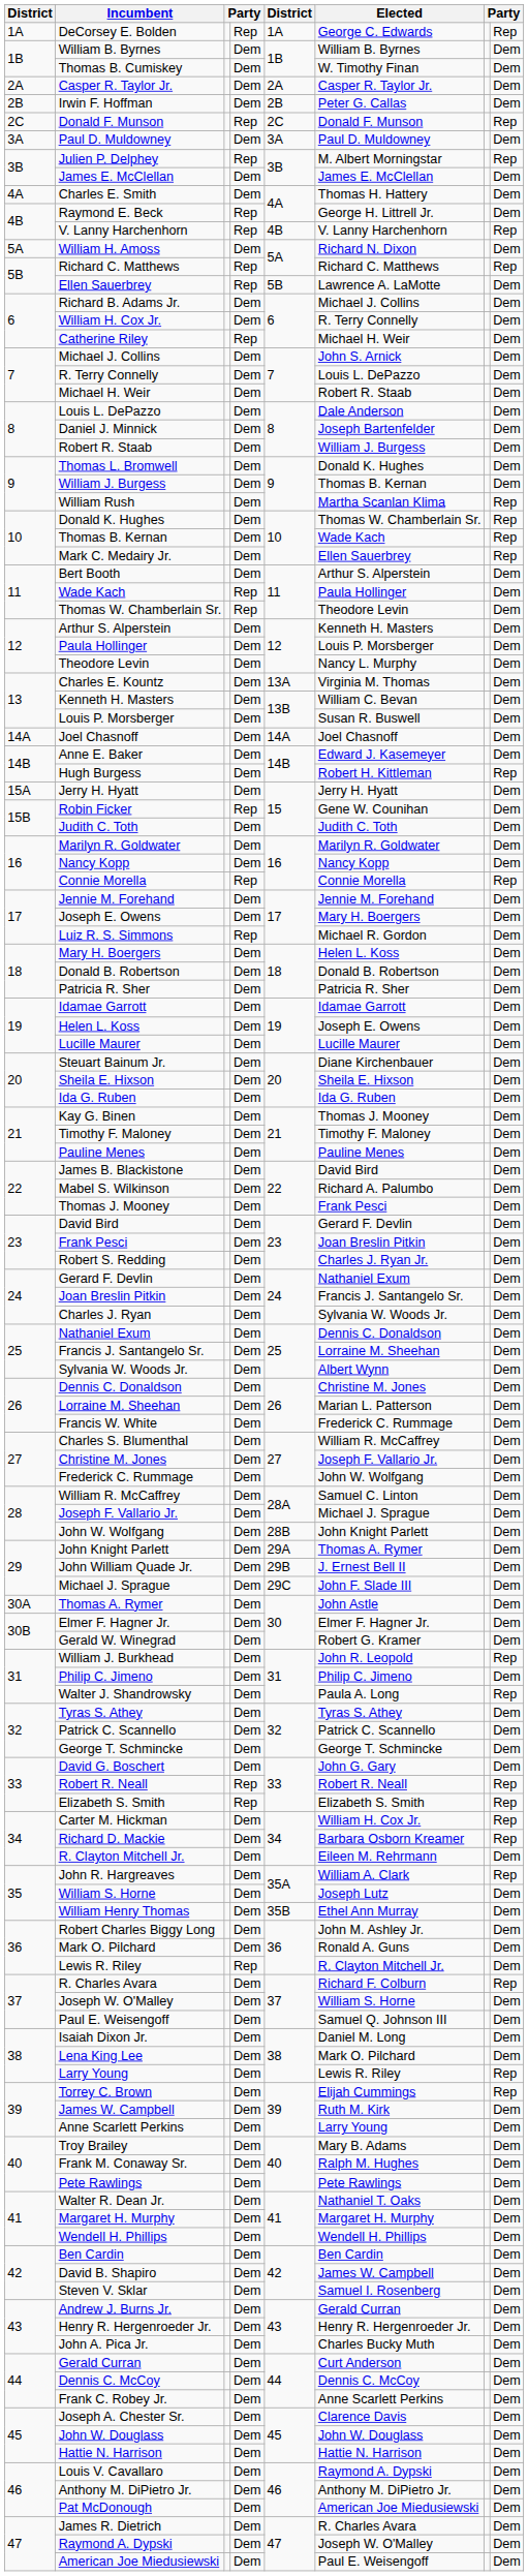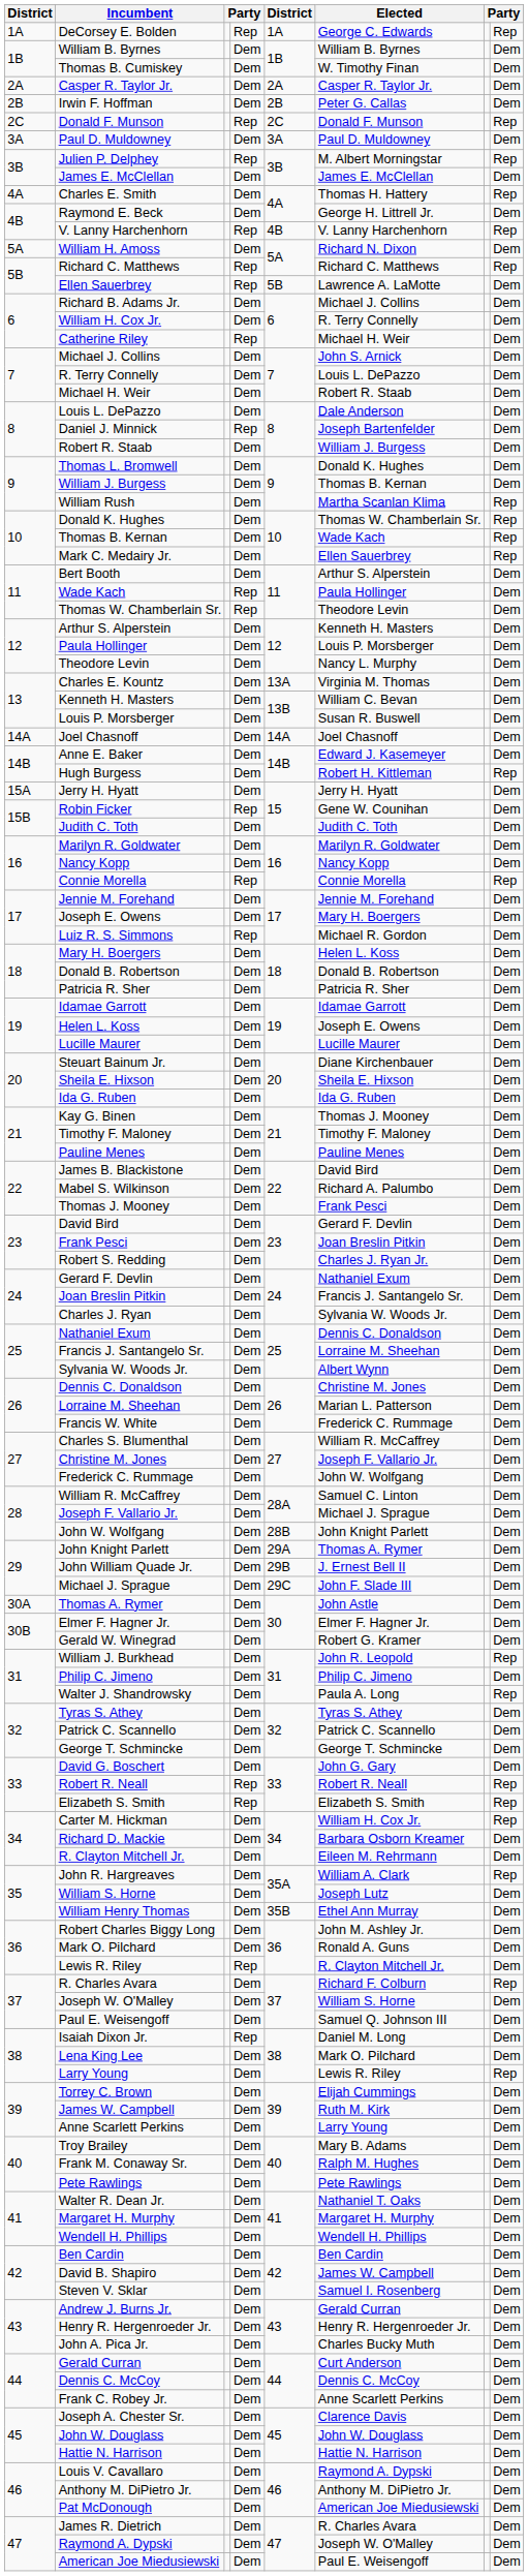Charles E. Smith | column 8: Dem -> Rep
Raymond E. Beck | column 4: Rep -> Dem
Daniel J. Minnick | column 4: Dem -> Rep
Richard D. Mackie | column 8: Rep -> Dem
Isaiah Dixon Jr. | column 4: Dem -> Rep
Torrey C. Brown | column 8: Rep -> Dem
